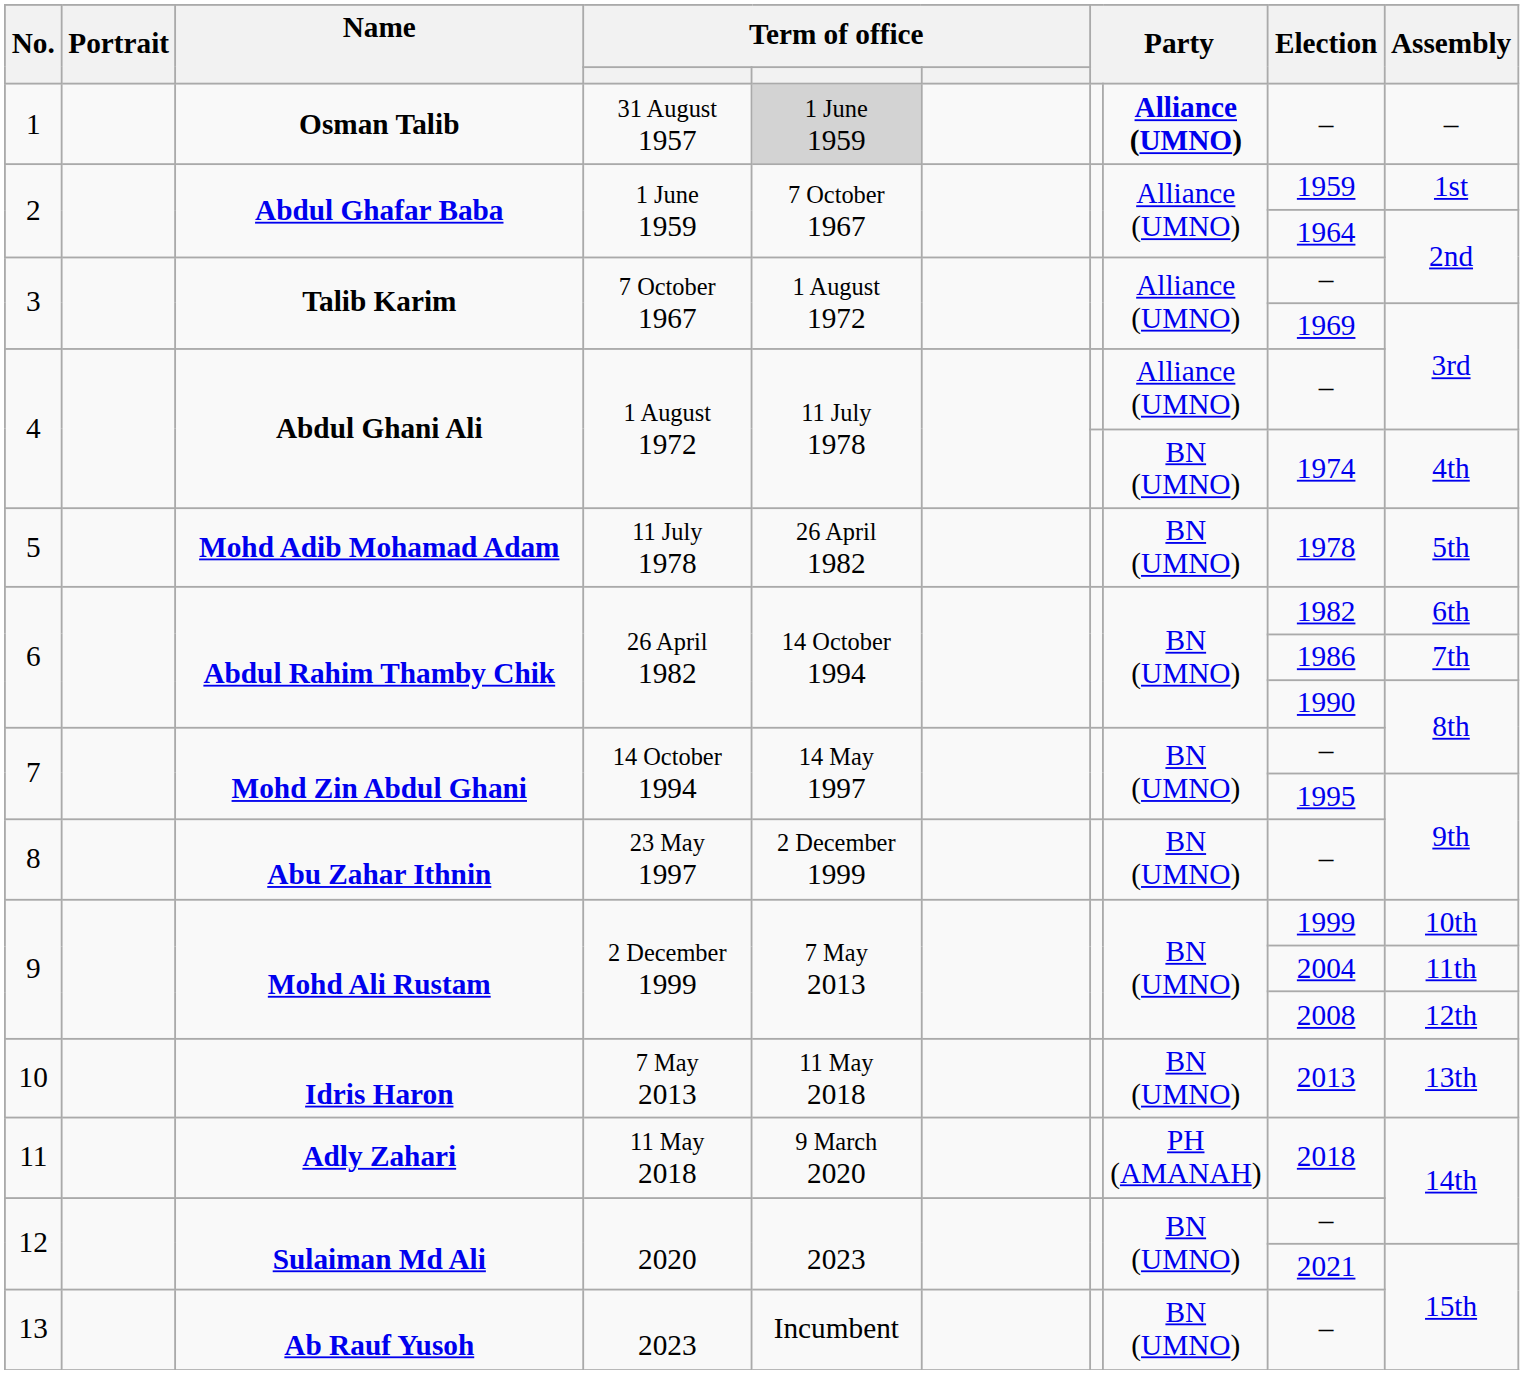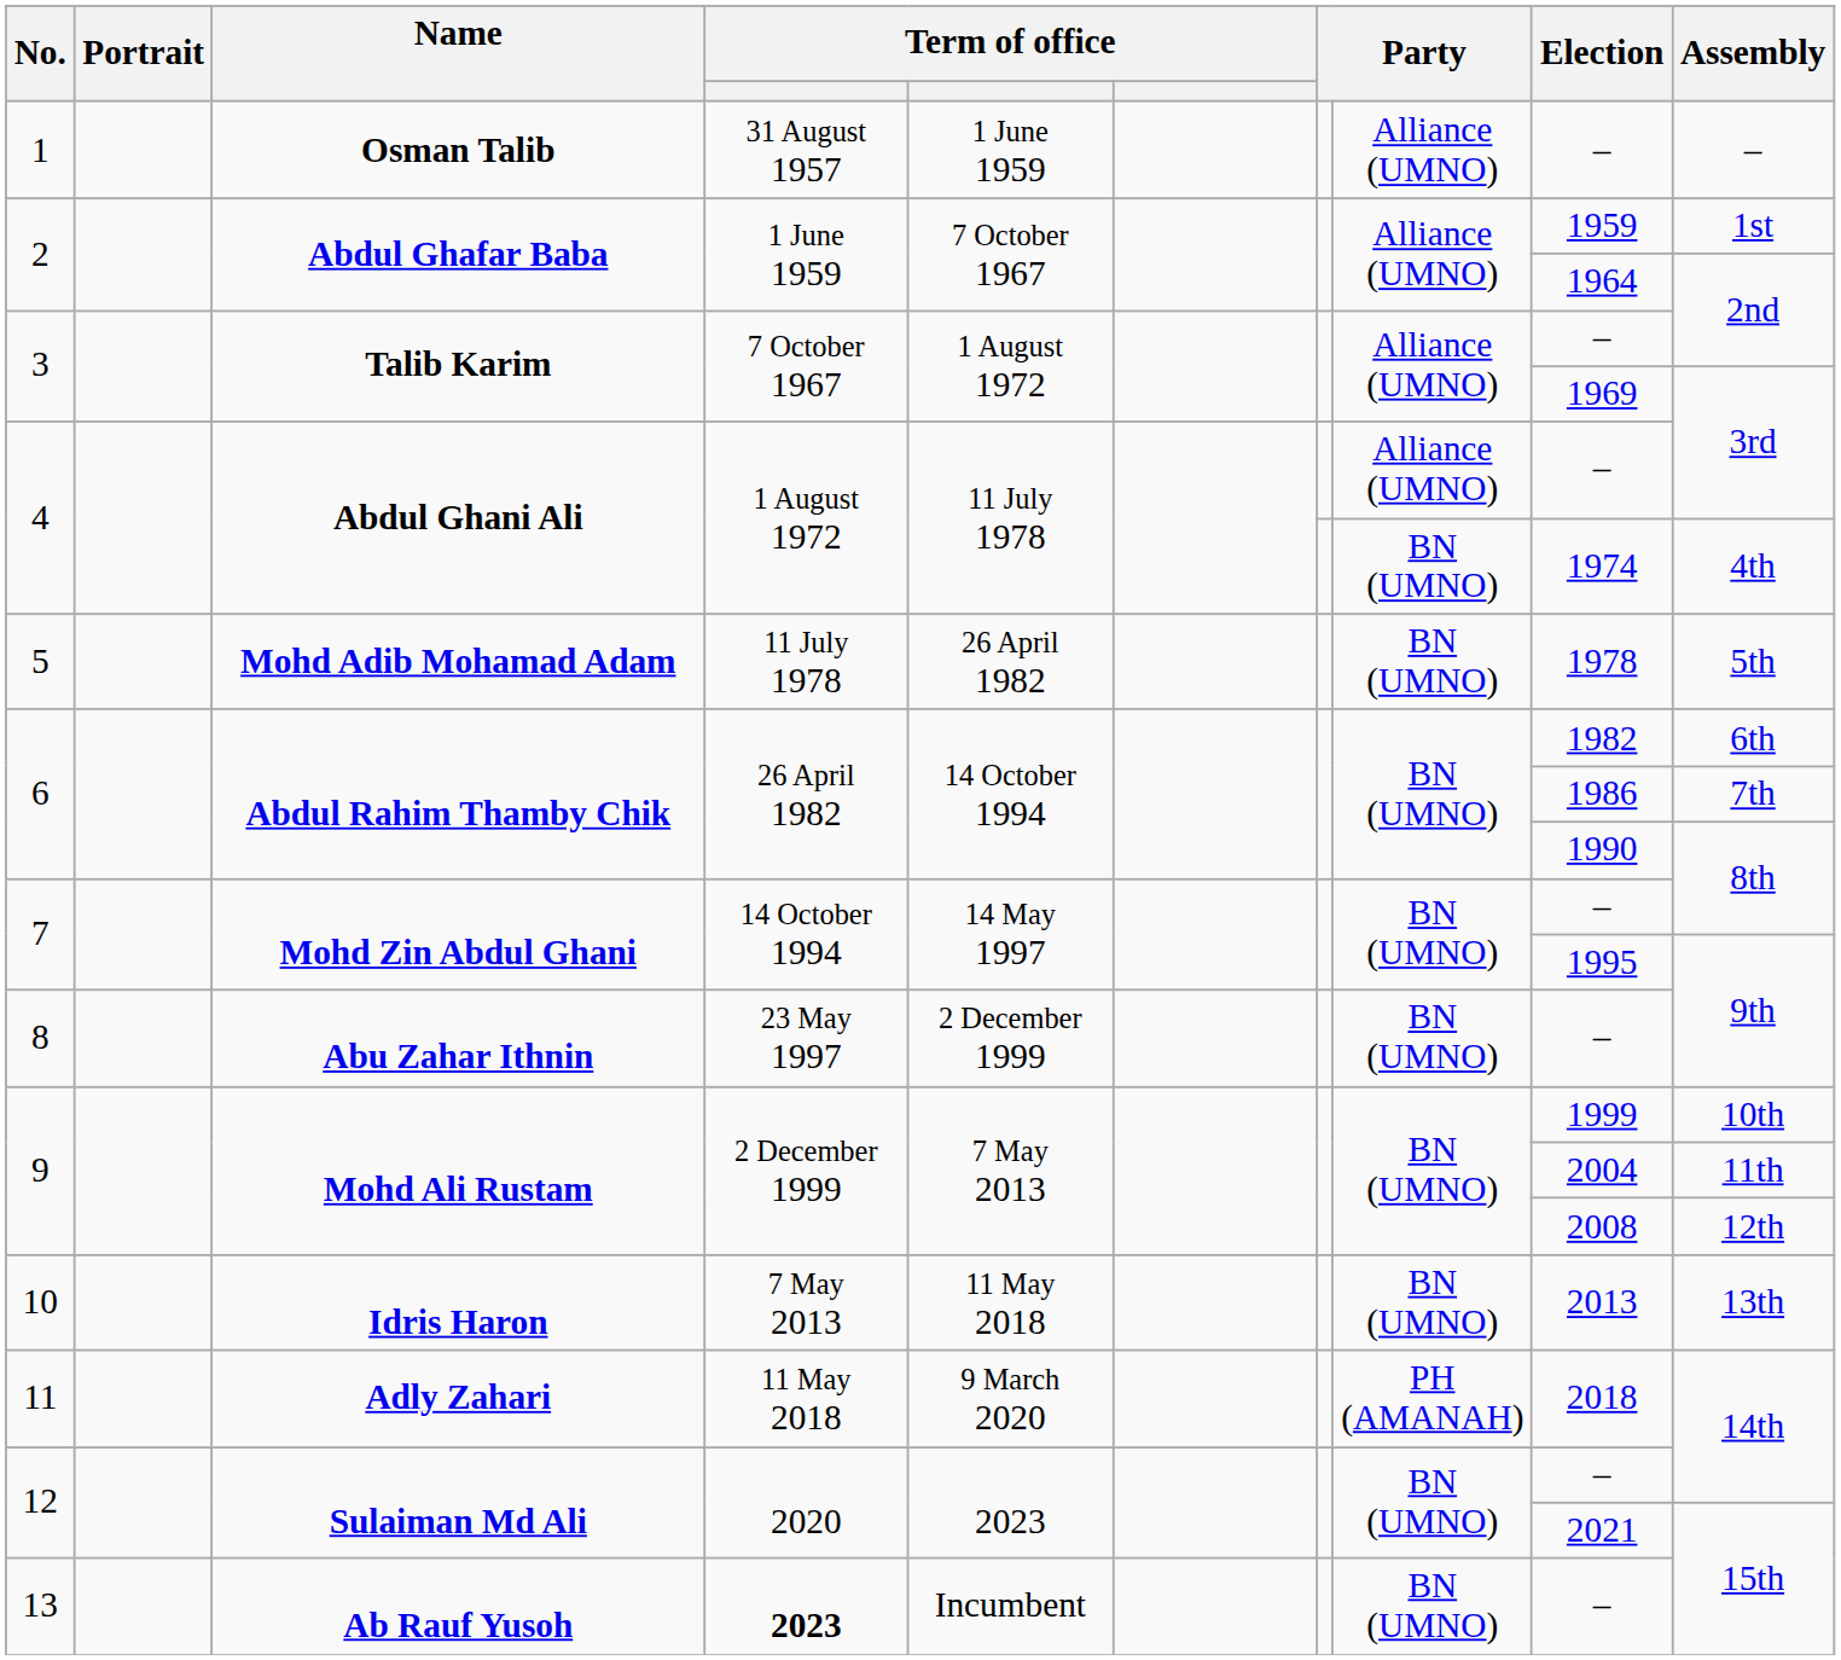1 | column 5: lightgrey background -> no background
1 | column 8: bold -> normal
13 | column 4: normal -> bold
